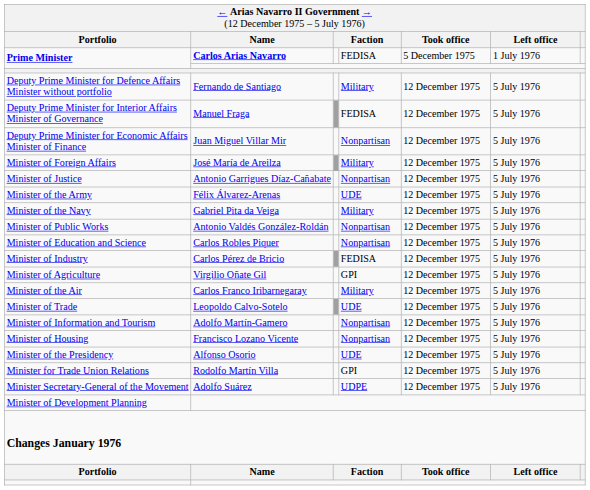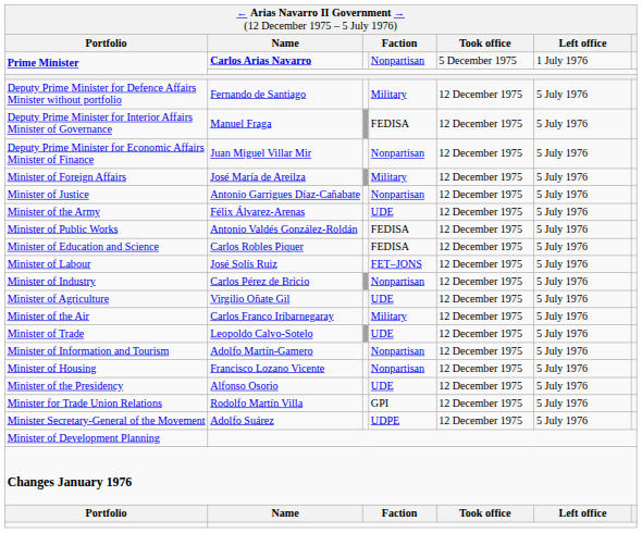Prime Minister / Carlos Arias Navarro | column 4: FEDISA -> Nonpartisan
- row: Minister of the Navy | Gabriel Pita da Veiga | Military | 12 December 1975 | 5 July 1976
Minister of Public Works | column 4: Nonpartisan -> FEDISA
Minister of Education and Science | column 4: Nonpartisan -> FEDISA
+ row: Minister of Labour | José Solís Ruiz | FET–JONS | 12 December 1975 | 5 July 1976
Minister of Industry | column 4: FEDISA -> Nonpartisan
Minister of Agriculture | column 4: GPI -> UDE
